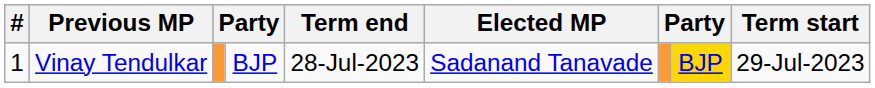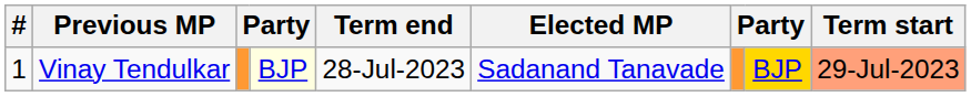Vinay Tendulkar | column 4: no background -> lightyellow background
Vinay Tendulkar | Term start: no background -> lightsalmon background
